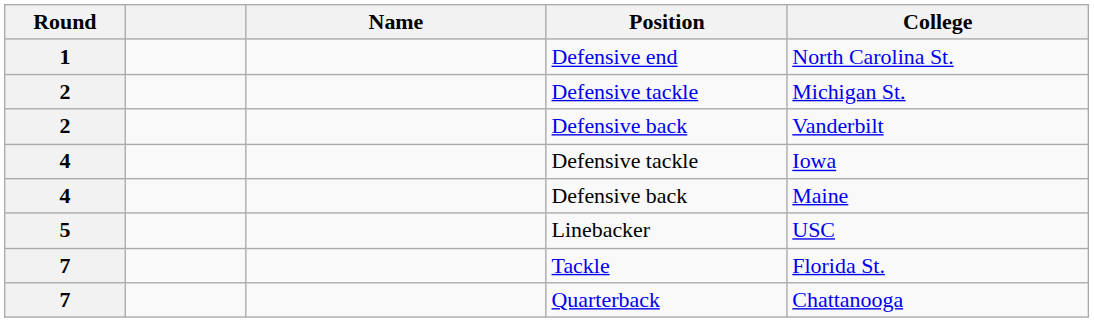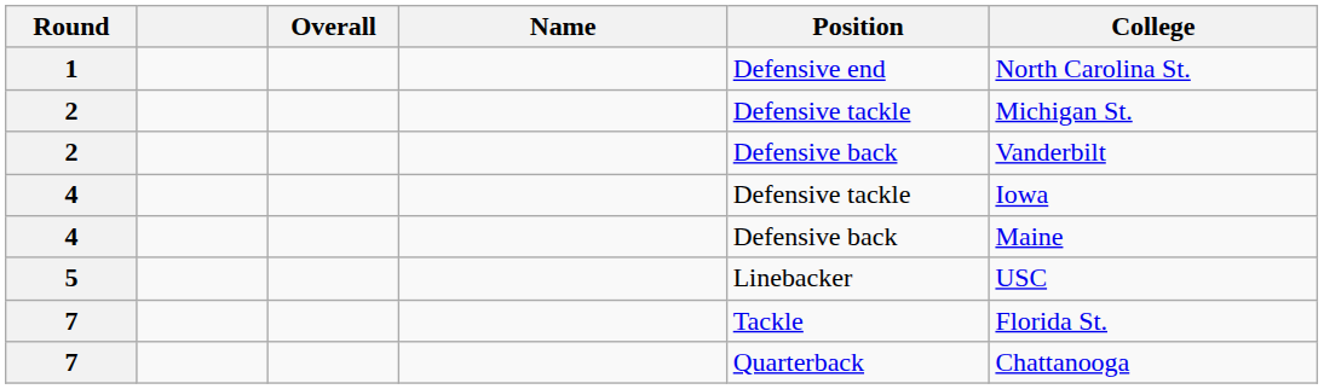+ column: Overall
